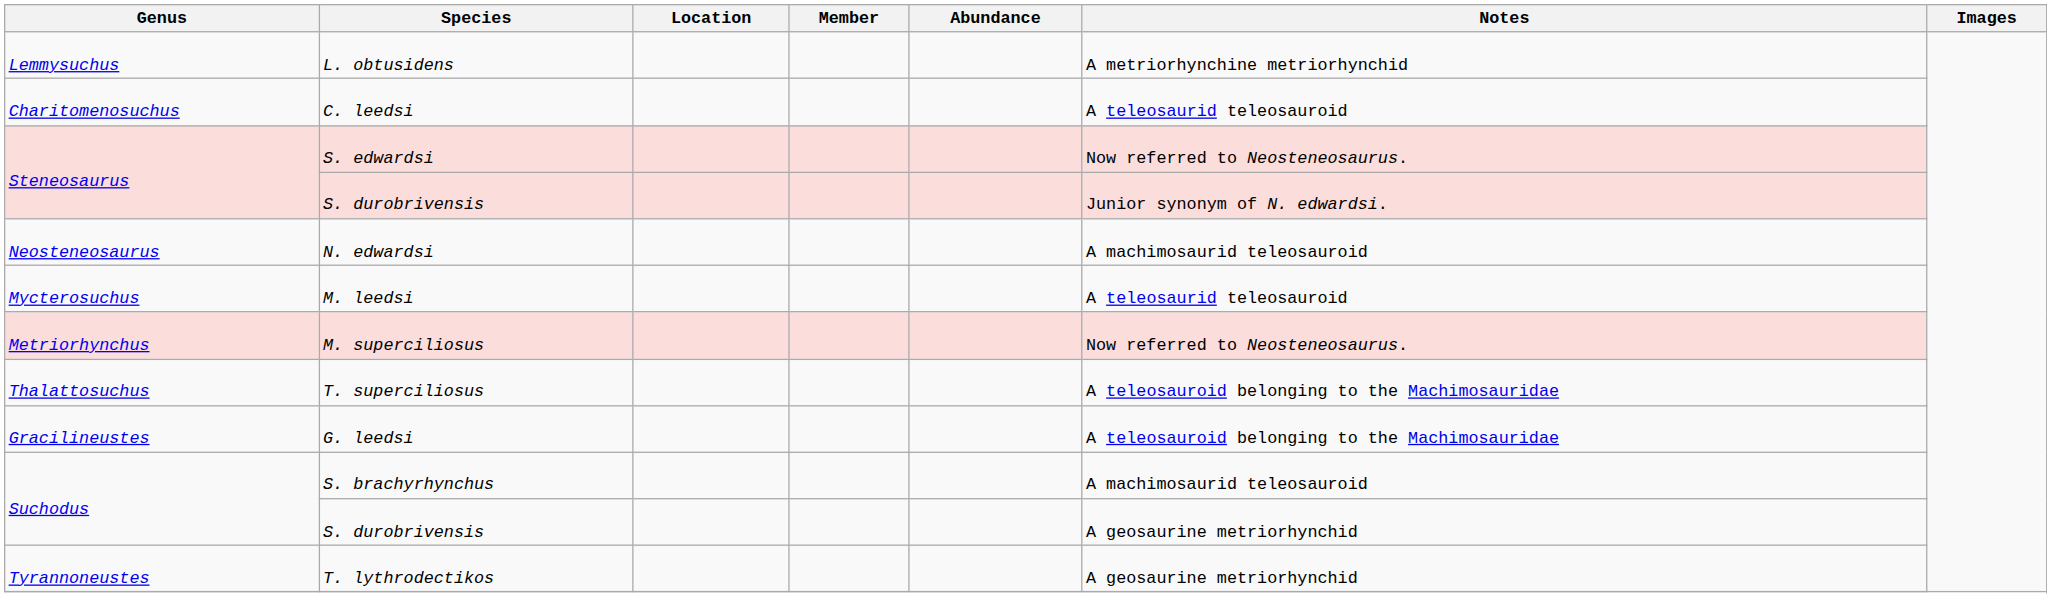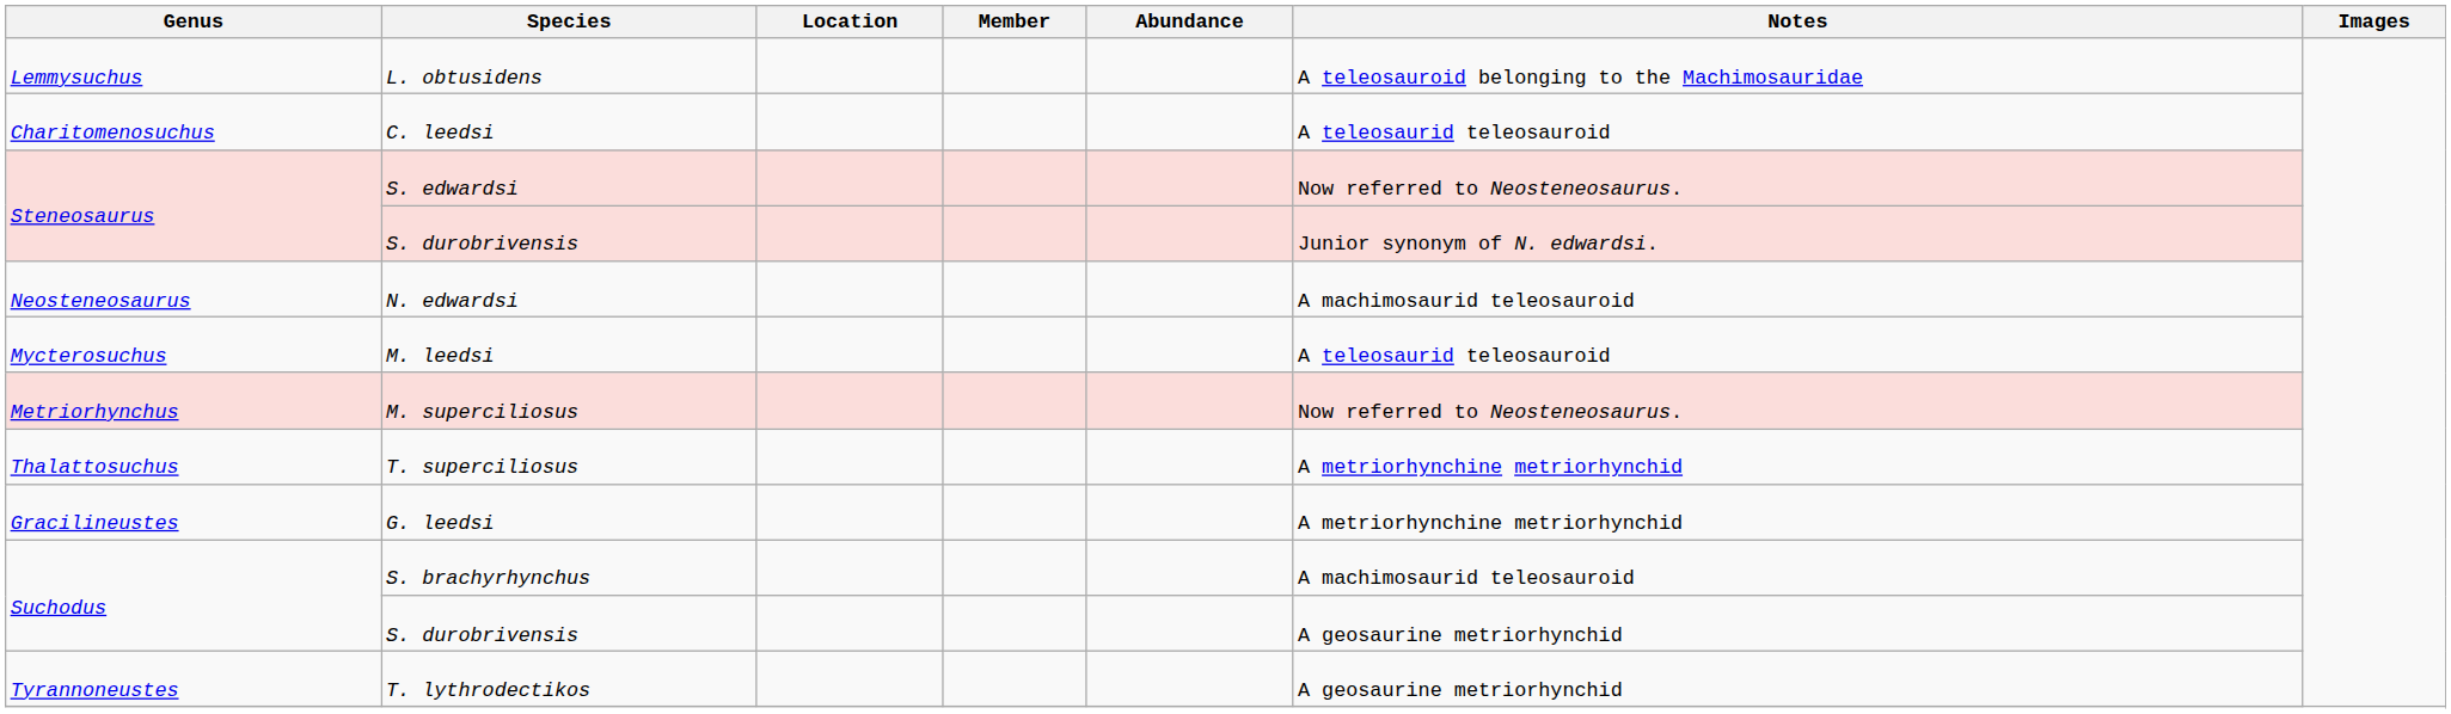L. obtusidens | Notes: A metriorhynchine metriorhynchid -> A teleosauroid belonging to the Machimosauridae
T. superciliosus | Notes: A teleosauroid belonging to the Machimosauridae -> A metriorhynchine metriorhynchid
G. leedsi | Notes: A teleosauroid belonging to the Machimosauridae -> A metriorhynchine metriorhynchid
